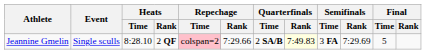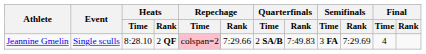Jeannine Gmelin | Quarterfinals / Rank: lightyellow background -> no background
Jeannine Gmelin | Final / Time: 5 -> 4
